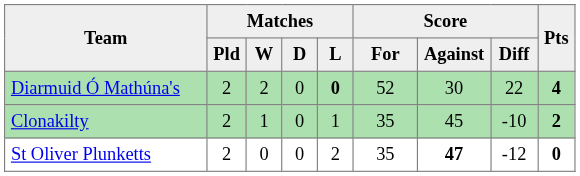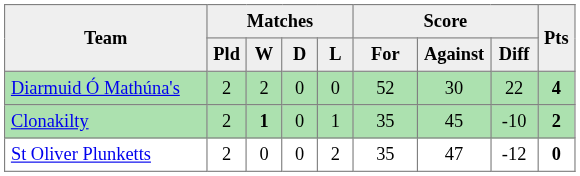Diarmuid Ó Mathúna's | Matches / L: bold -> normal
Clonakilty | Matches / W: normal -> bold
St Oliver Plunketts | Score / Against: bold -> normal
